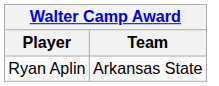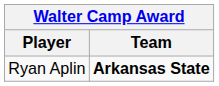Ryan Aplin | Team: normal -> bold
